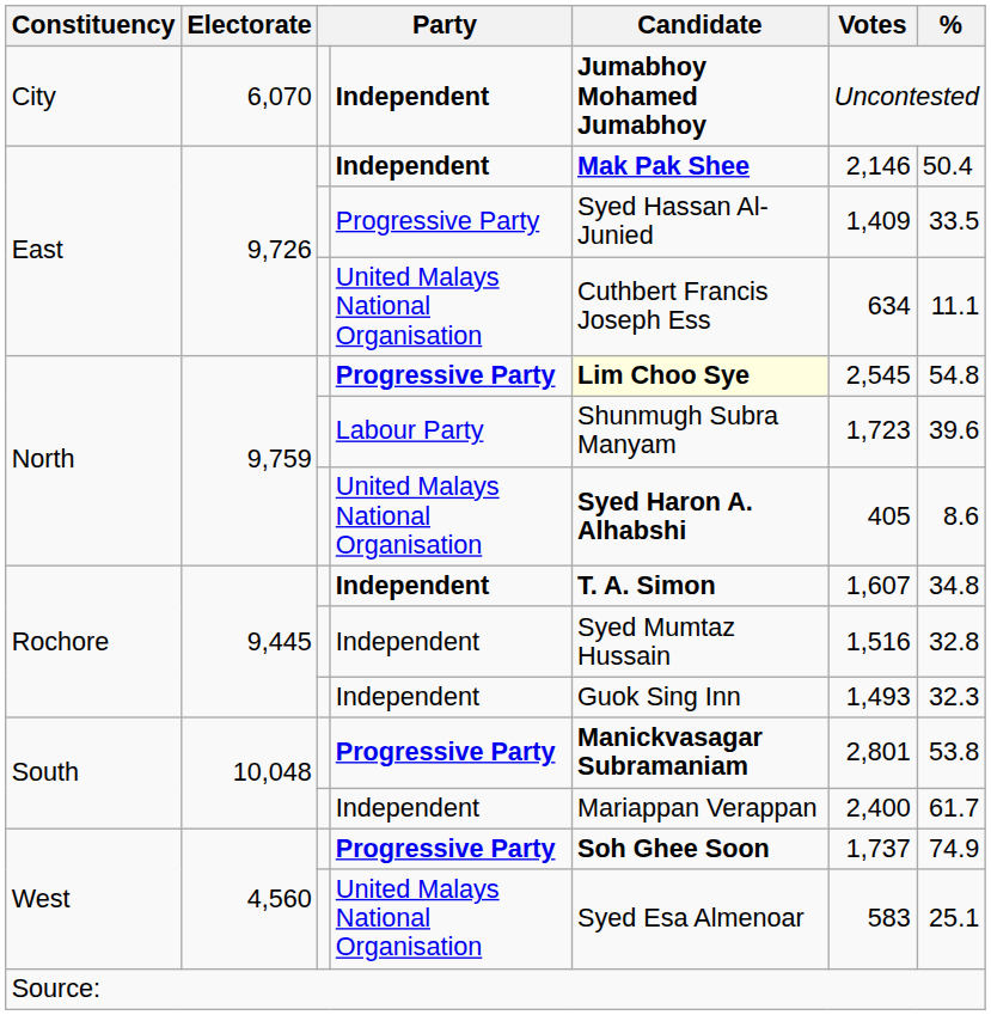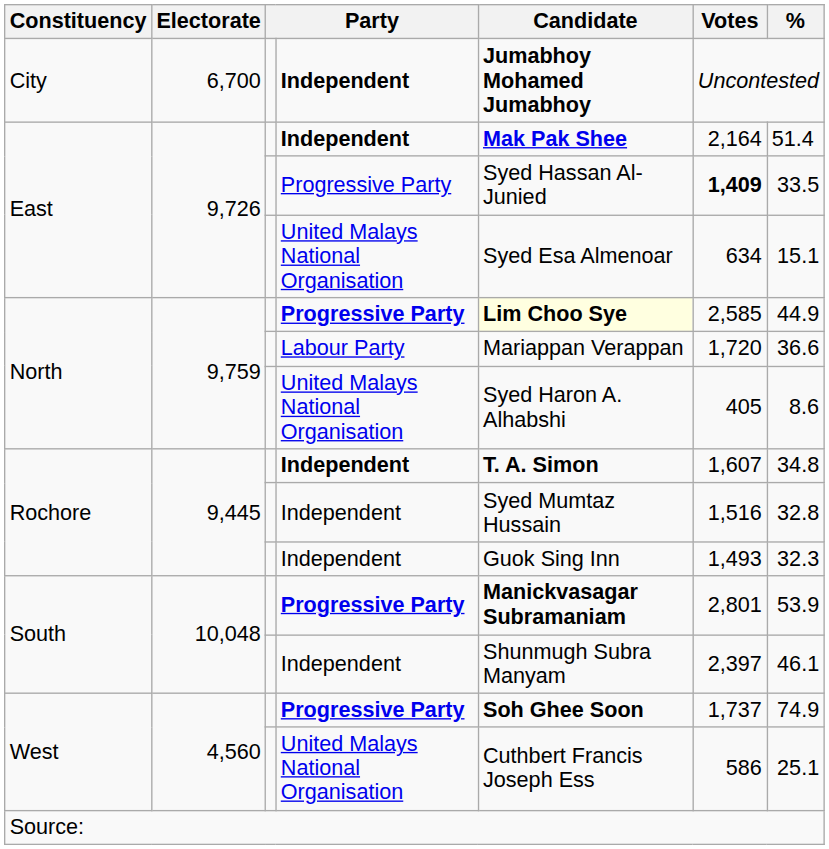City | Electorate: 6,070 -> 6,700
East / Independent | Votes: 2,146 -> 2,164
East / Independent | %: 50.4 -> 51.4
East / Progressive Party | Votes: normal -> bold
East / United Malays National Organisation | Candidate: Cuthbert Francis Joseph Ess -> Syed Esa Almenoar
East / United Malays National Organisation | %: 11.1 -> 15.1
North / Progressive Party | Votes: 2,545 -> 2,585
North / Progressive Party | %: 54.8 -> 44.9
North / Labour Party | Candidate: Shunmugh Subra Manyam -> Mariappan Verappan
North / Labour Party | Votes: 1,723 -> 1,720
North / Labour Party | %: 39.6 -> 36.6
North / United Malays National Organisation | Candidate: bold -> normal
South / Progressive Party | %: 53.8 -> 53.9
South / Independent | Candidate: Mariappan Verappan -> Shunmugh Subra Manyam
South / Independent | Votes: 2,400 -> 2,397
South / Independent | %: 61.7 -> 46.1
West / United Malays National Organisation | Candidate: Syed Esa Almenoar -> Cuthbert Francis Joseph Ess
West / United Malays National Organisation | Votes: 583 -> 586
